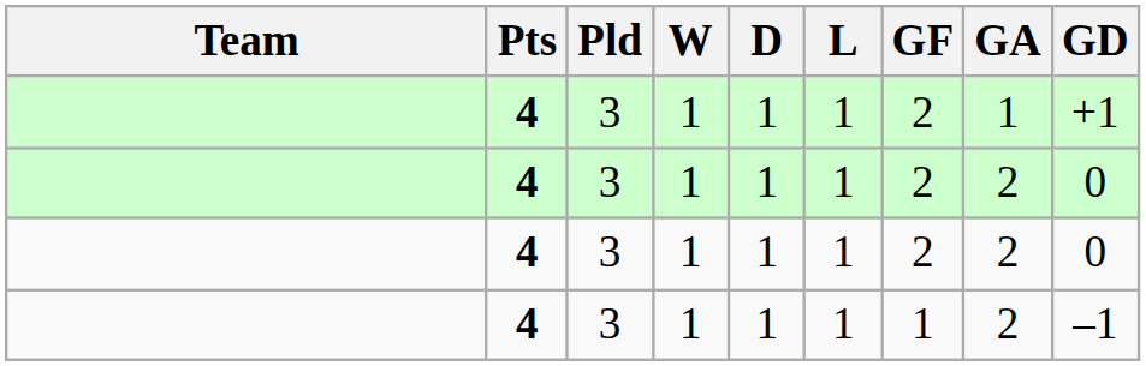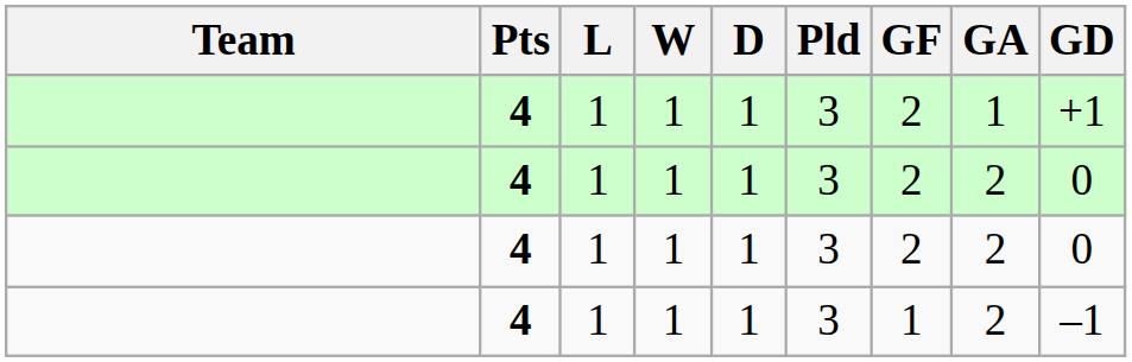columns swapped: Pld <-> L
